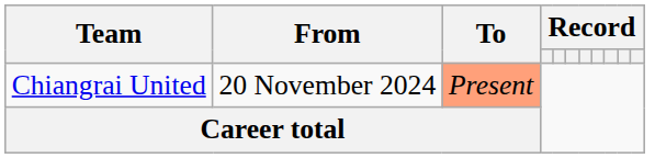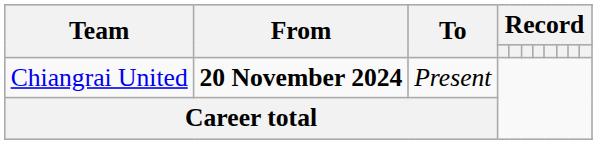Chiangrai United | From: normal -> bold
Chiangrai United | To: lightsalmon background -> no background
